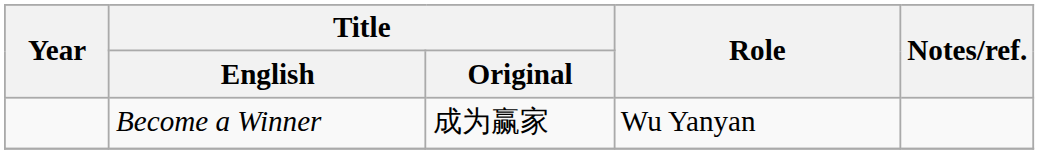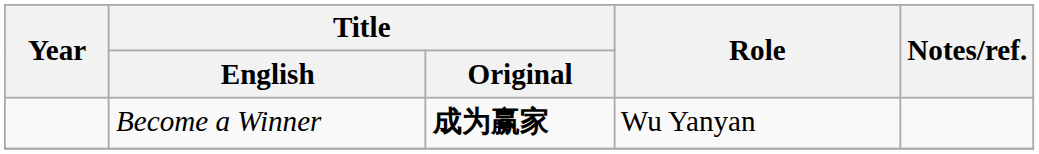Become a Winner | Title / Original: normal -> bold
